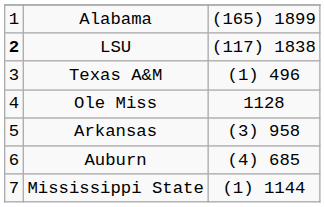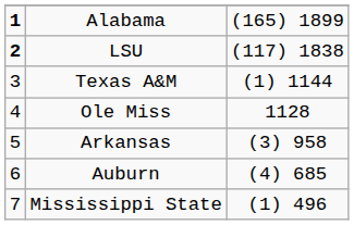Alabama | column 1: normal -> bold
Texas A&M | column 3: (1) 496 -> (1) 1144
Mississippi State | column 3: (1) 1144 -> (1) 496
